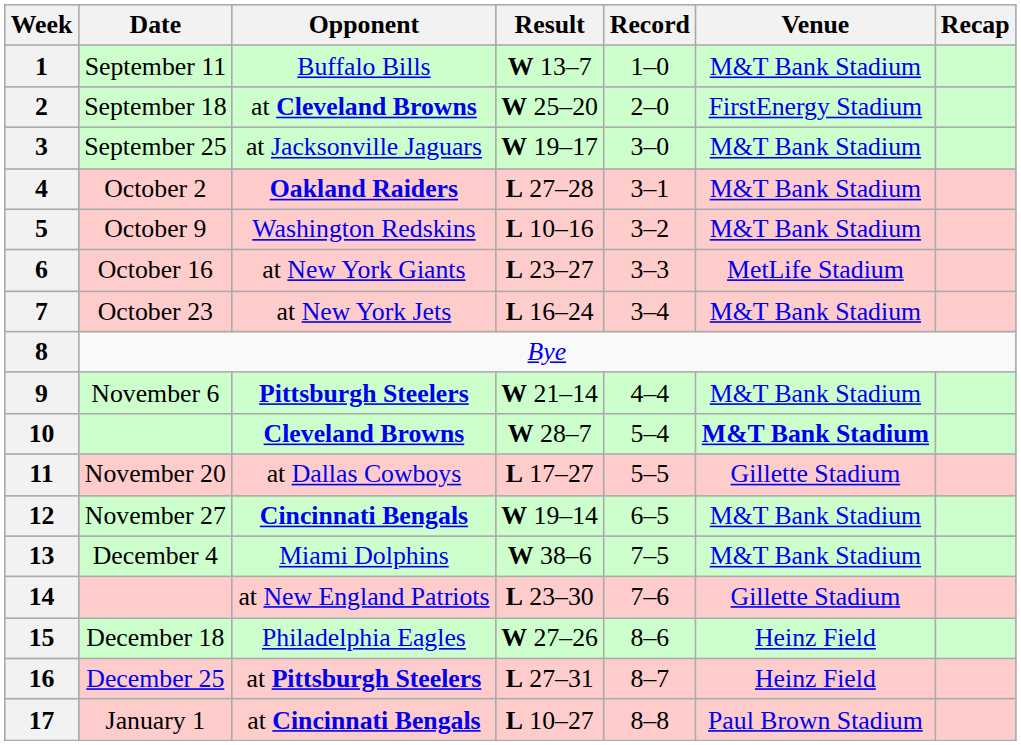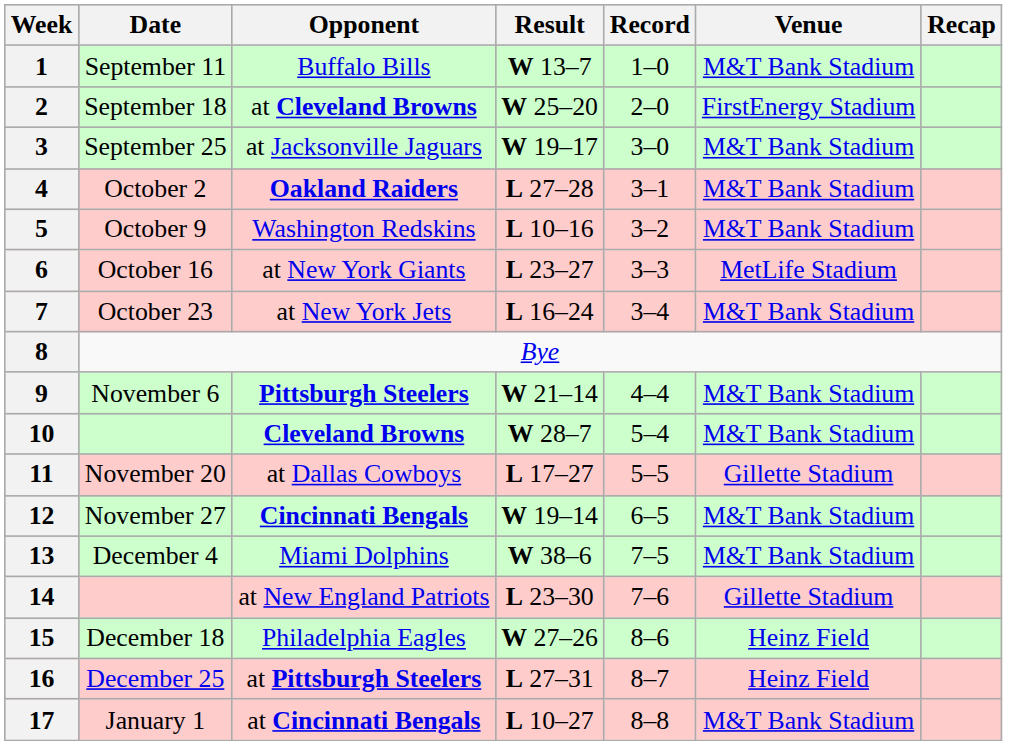10 | Venue: bold -> normal
17 | Venue: Paul Brown Stadium -> M&T Bank Stadium
